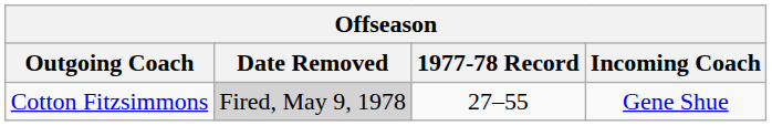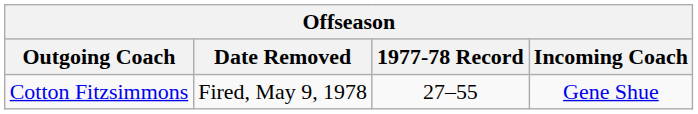Cotton Fitzsimmons | Date Removed: lightgrey background -> no background
